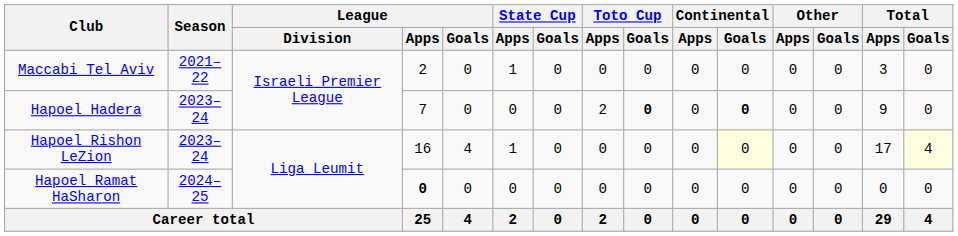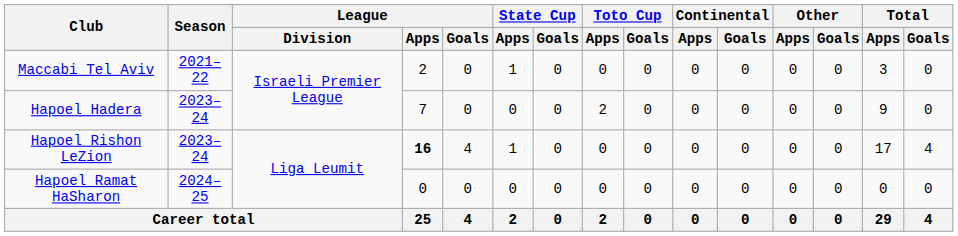Hapoel Hadera | Toto Cup / Goals: bold -> normal
Hapoel Hadera | Continental / Goals: bold -> normal
Hapoel Rishon LeZion | League / Apps: normal -> bold
Hapoel Rishon LeZion | Continental / Goals: lightyellow background -> no background
Hapoel Rishon LeZion | Total / Goals: lightyellow background -> no background
Hapoel Ramat HaSharon | League / Apps: bold -> normal
